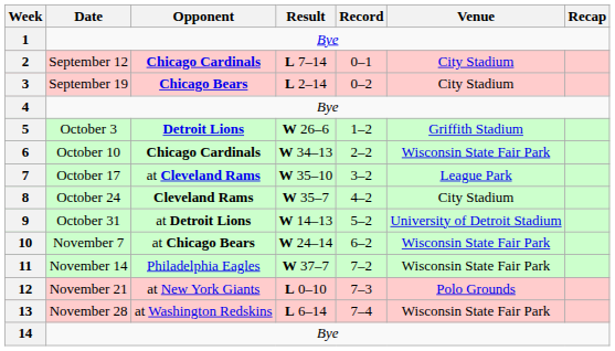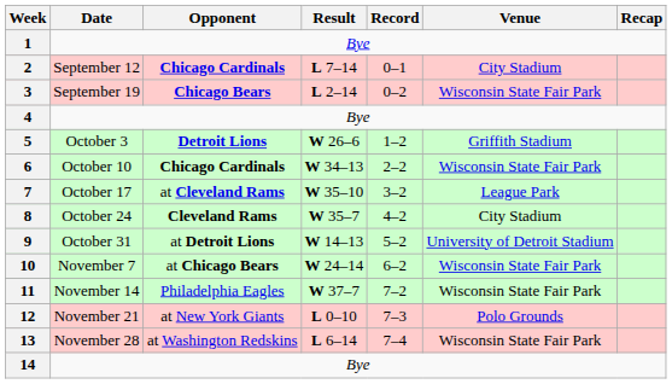3 | Venue: City Stadium -> Wisconsin State Fair Park
